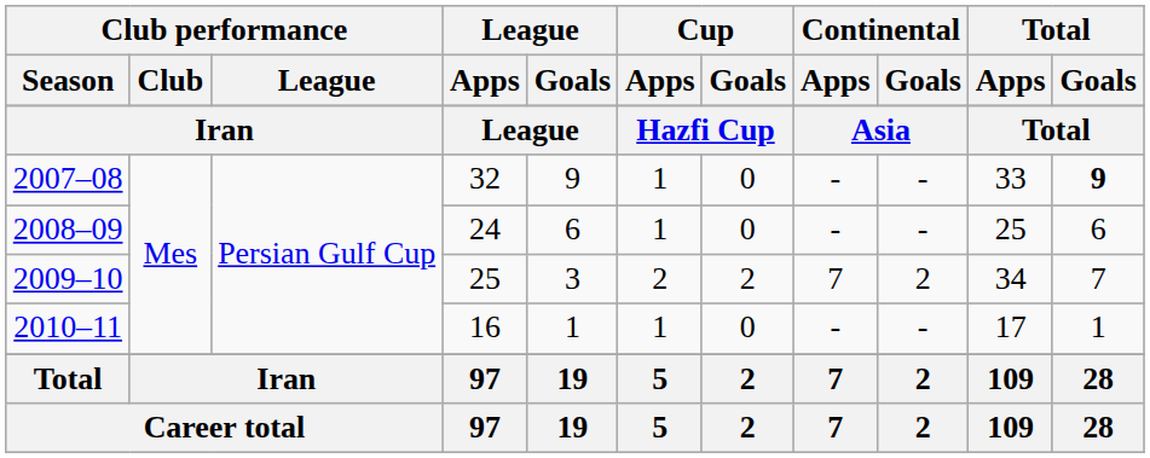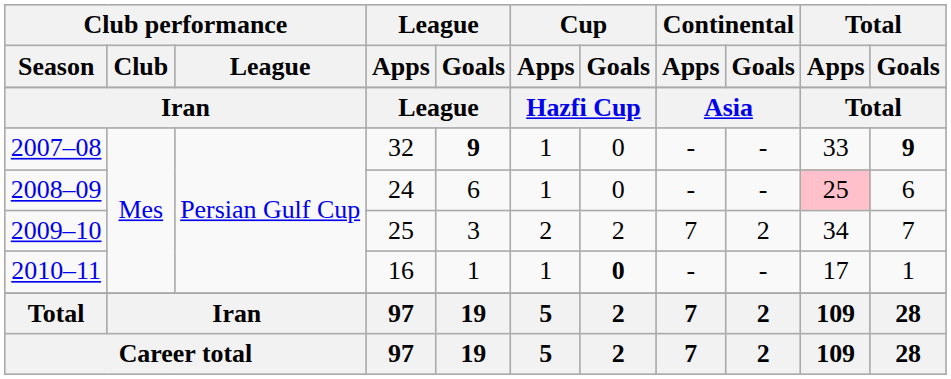2007–08 | League / Goals: normal -> bold
2008–09 | Total / Apps: no background -> pink background
2010–11 | Cup / Goals: normal -> bold
